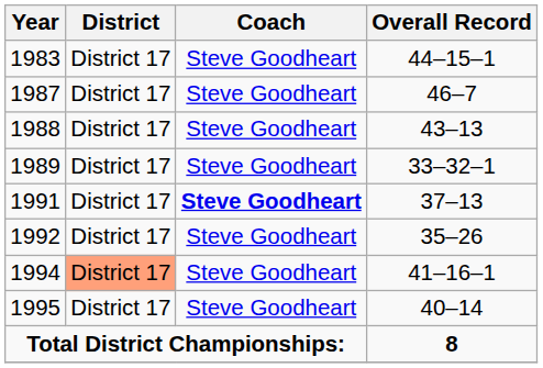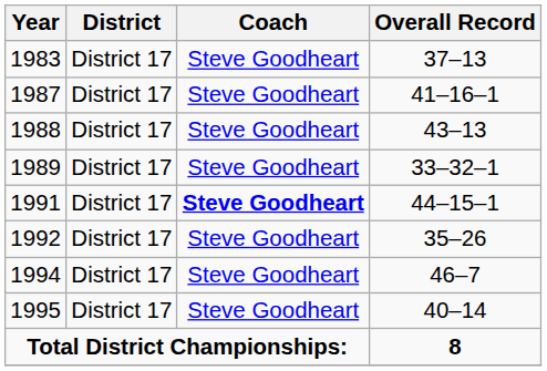1983 | Overall Record: 44–15–1 -> 37–13
1987 | Overall Record: 46–7 -> 41–16–1
1991 | Overall Record: 37–13 -> 44–15–1
1994 | District: lightsalmon background -> no background
1994 | Overall Record: 41–16–1 -> 46–7
